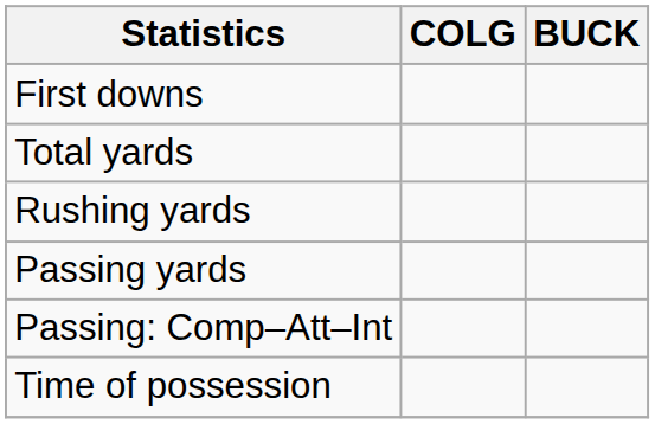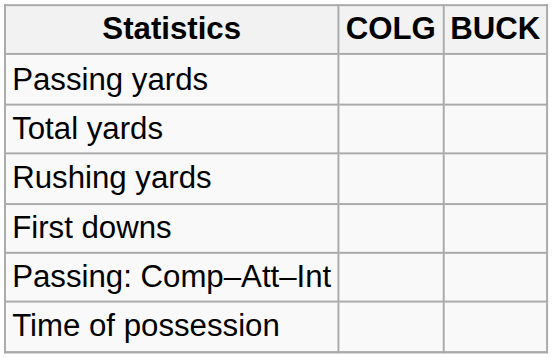rows swapped: First downs <-> Passing yards
